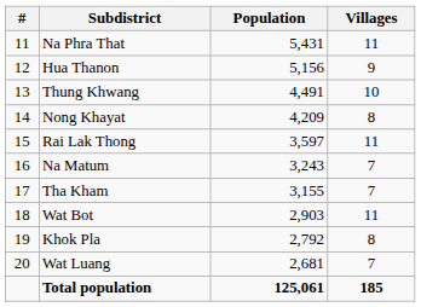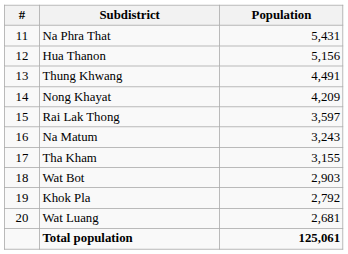- column: Villages | 11 | 9 | 10 | 8 | 11 | 7 | 7 | 11 | 8 | 7 | 185
